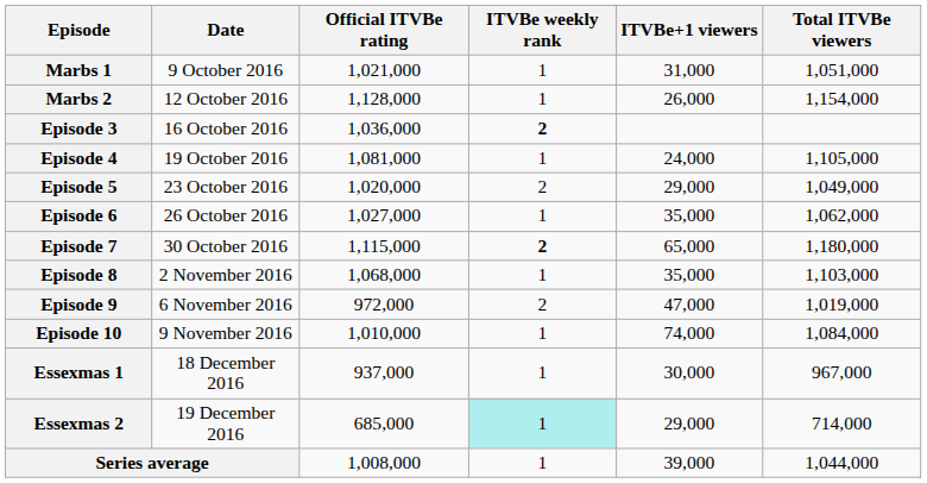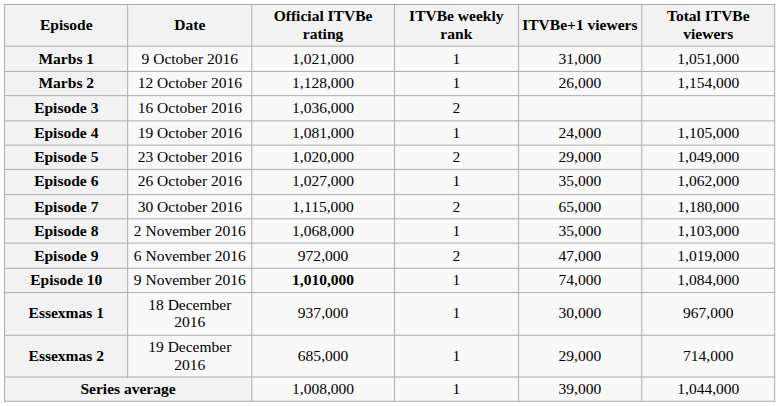Episode 3 | ITVBe weekly rank: bold -> normal
Episode 7 | ITVBe weekly rank: bold -> normal
Episode 10 | Official ITVBe rating: normal -> bold
Essexmas 2 | ITVBe weekly rank: paleturquoise background -> no background
